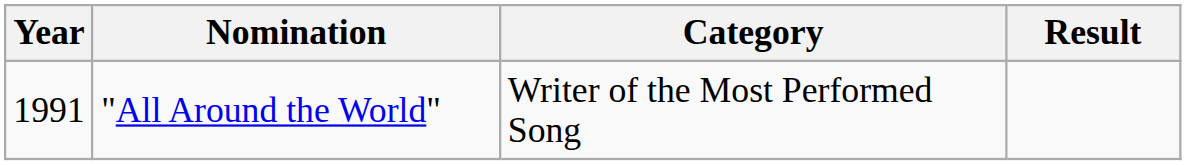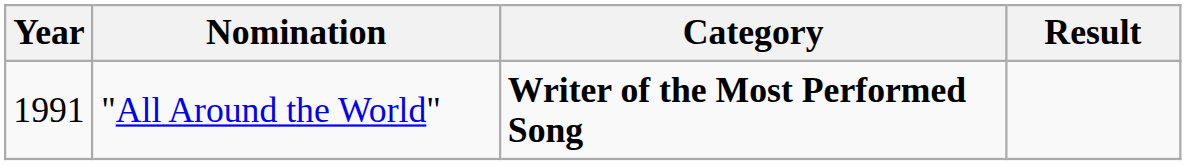row 2 | Category: normal -> bold
